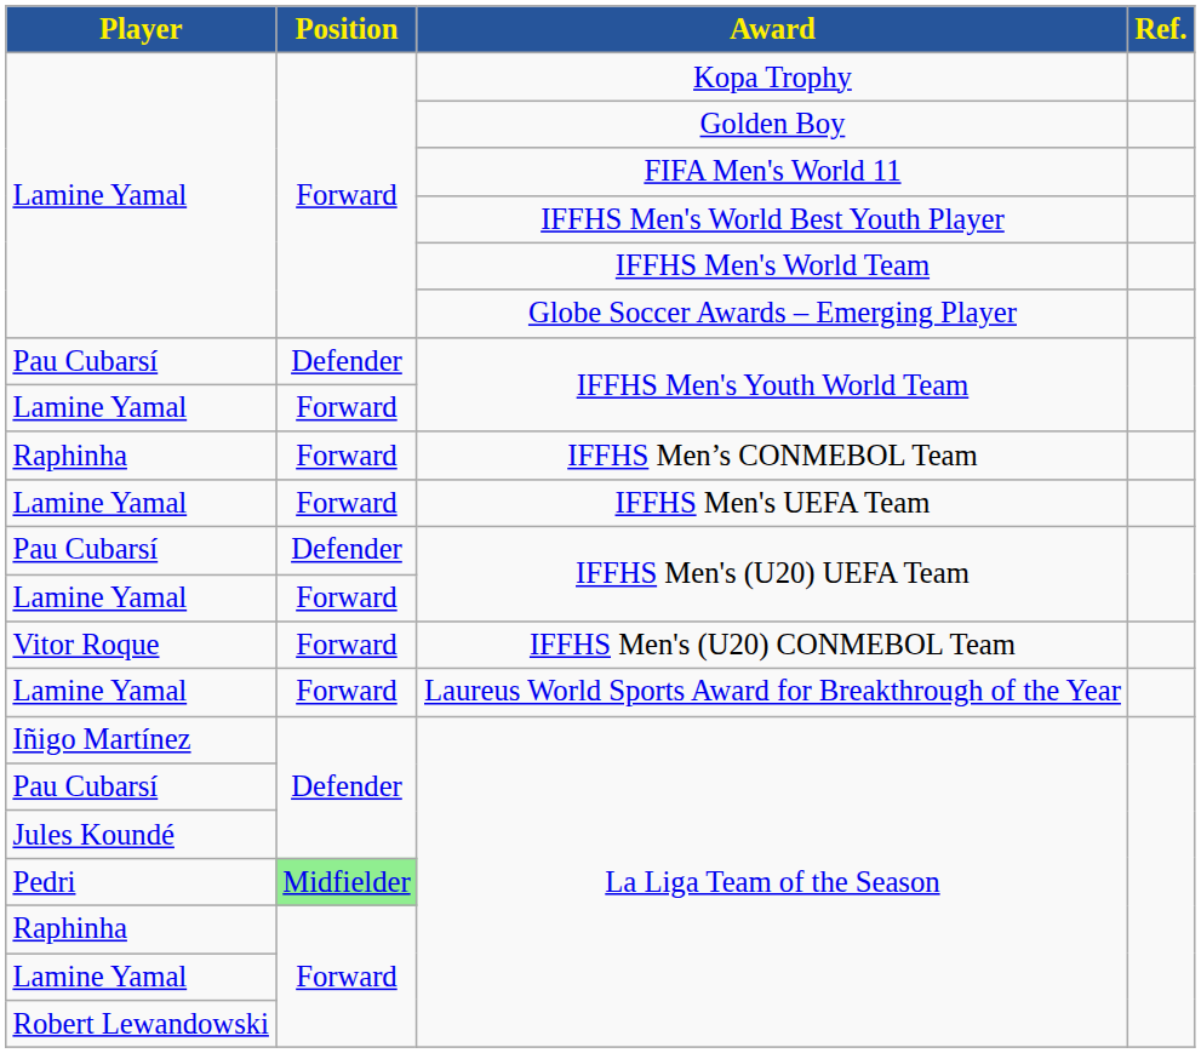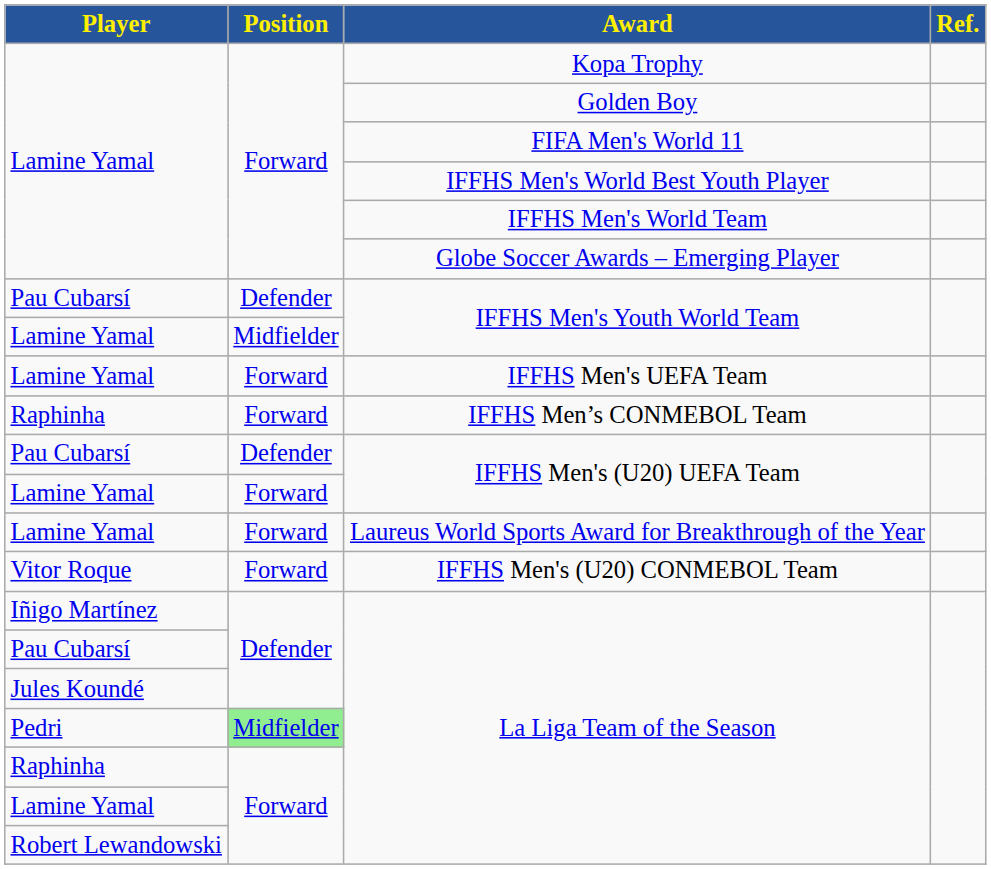Lamine Yamal / IFFHS Men's Youth World Team | Position: Forward -> Midfielder
rows swapped: IFFHS Men's UEFA Team <-> IFFHS Men’s CONMEBOL Team
rows swapped: IFFHS Men's (U20) CONMEBOL Team <-> Laureus World Sports Award for Breakthrough of the Year
